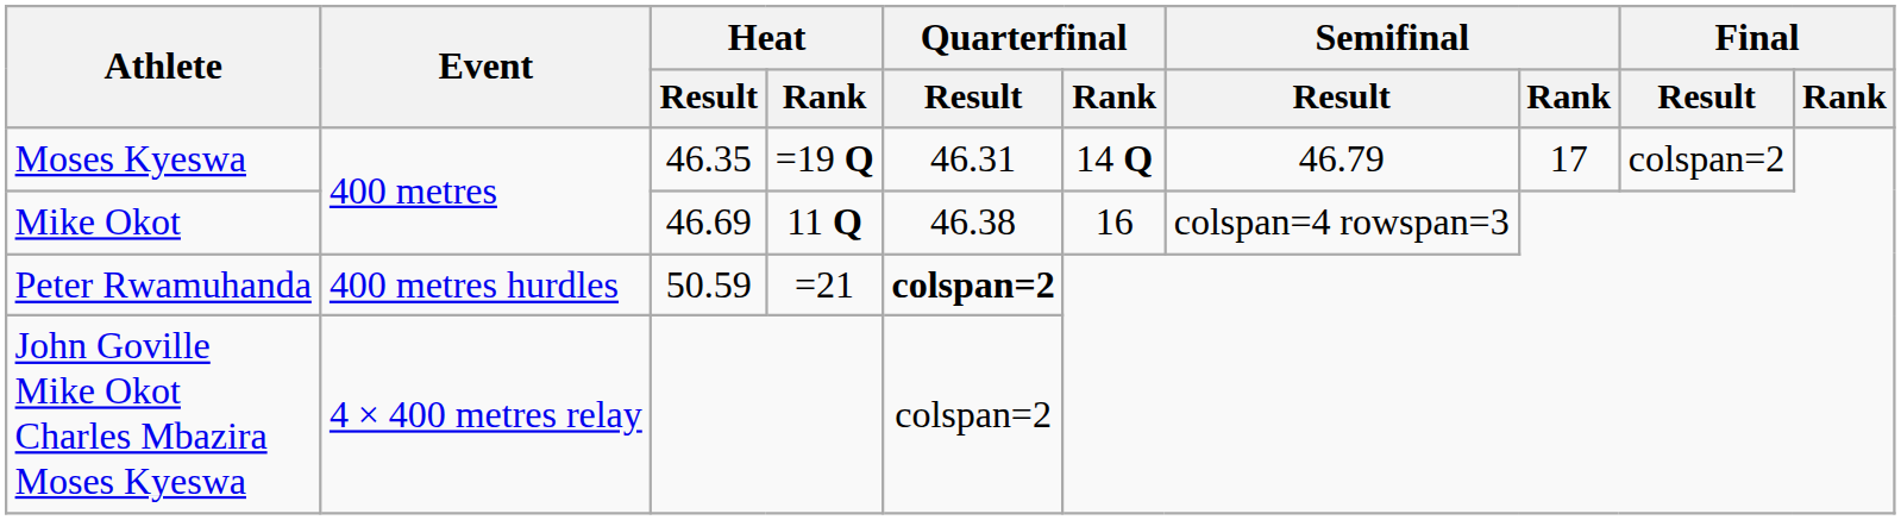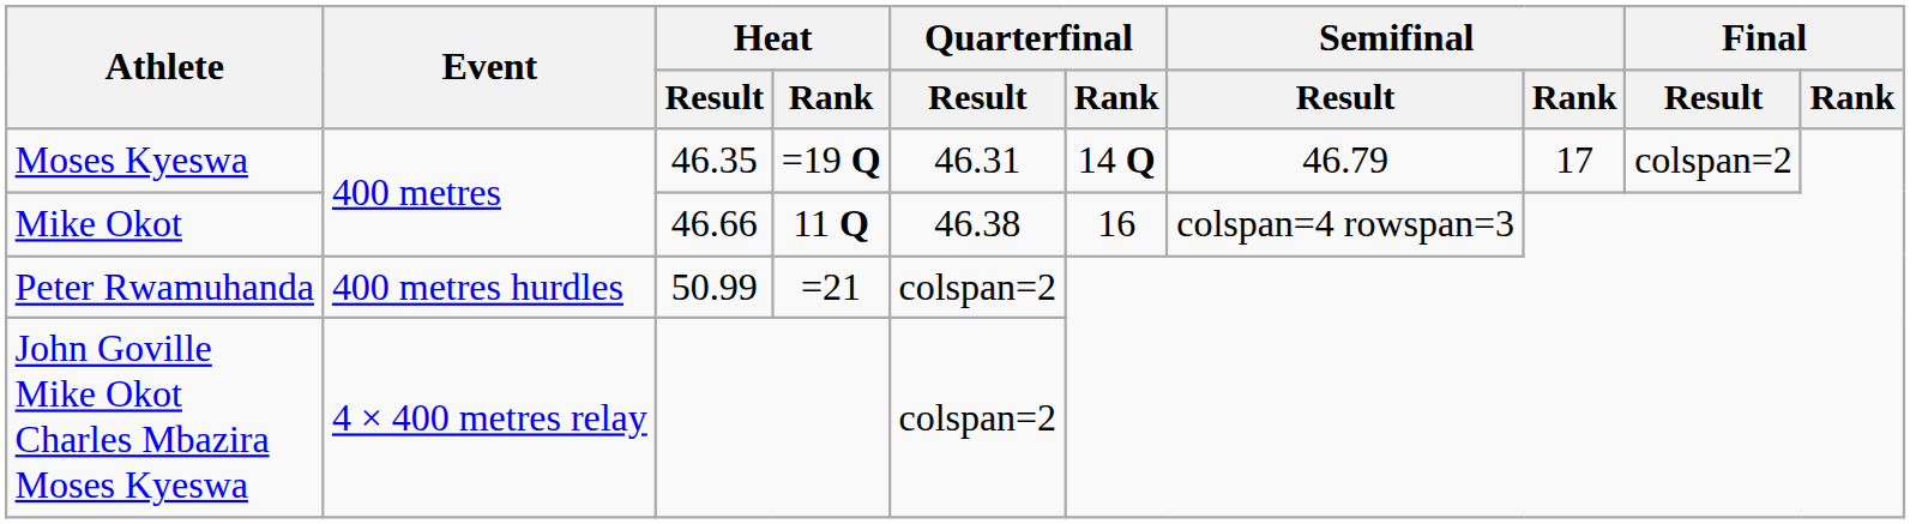Mike Okot | Heat / Result: 46.69 -> 46.66
Peter Rwamuhanda | Heat / Result: 50.59 -> 50.99
Peter Rwamuhanda | Quarterfinal / Result: bold -> normal
